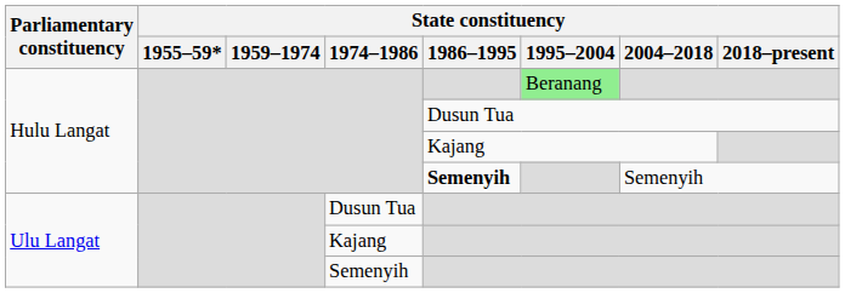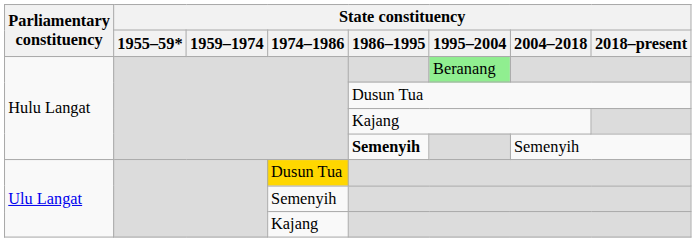row 7 | State constituency / 1974–1986: no background -> gold background
row 8 | State constituency / 1974–1986: Kajang -> Semenyih
row 9 | State constituency / 1974–1986: Semenyih -> Kajang
